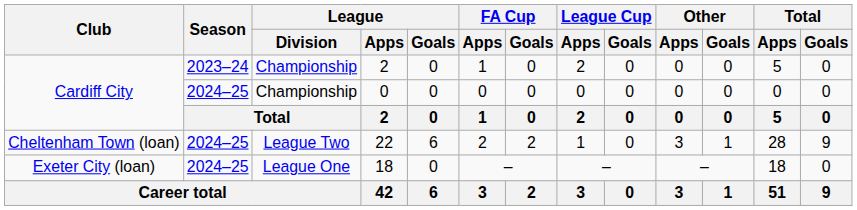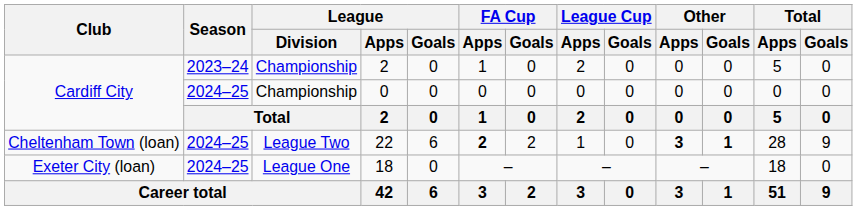22 | FA Cup / Apps: normal -> bold
22 | Other / Apps: normal -> bold
22 | Other / Goals: normal -> bold
